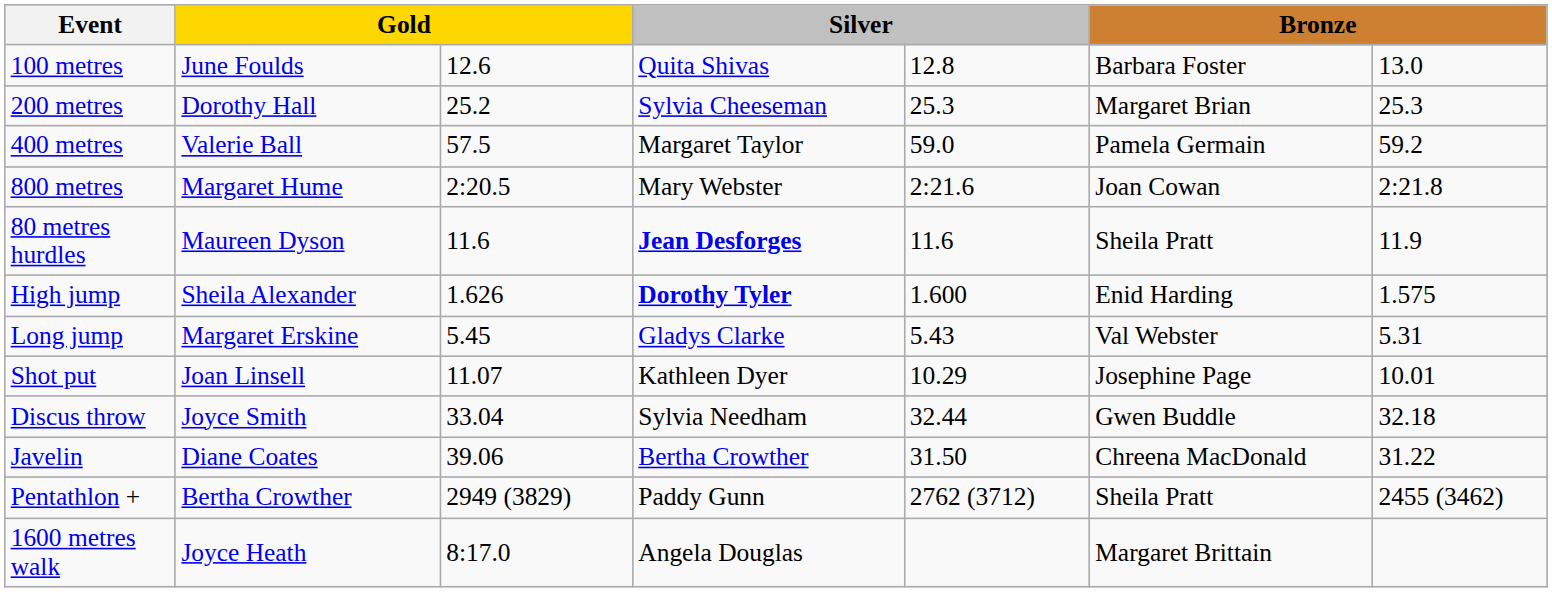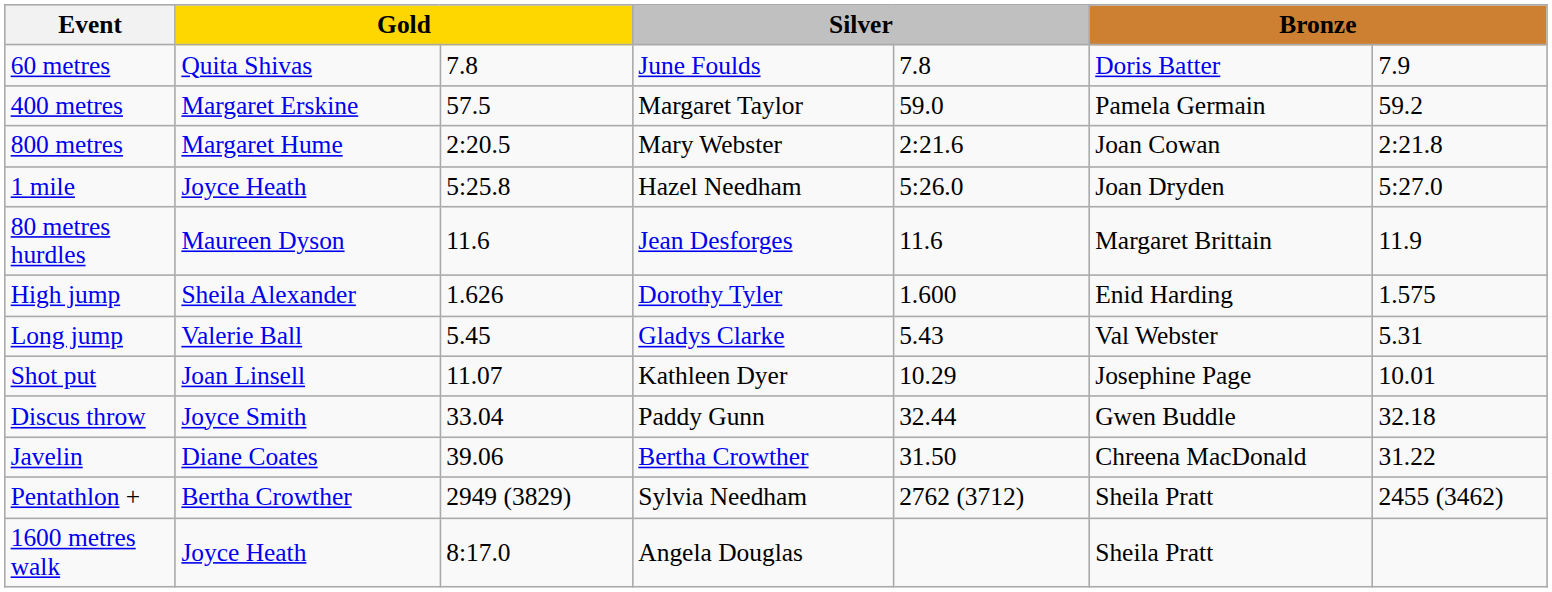+ row: 60 metres | Quita Shivas | 7.8 | June Foulds | 7.8 | Doris Batter | 7.9
- row: 100 metres | June Foulds | 12.6 | Quita Shivas | 12.8 | Barbara Foster | 13.0
- row: 200 metres | Dorothy Hall | 25.2 | Sylvia Cheeseman | 25.3 | Margaret Brian | 25.3
400 metres | column 2: Valerie Ball -> Margaret Erskine
+ row: 1 mile | Joyce Heath | 5:25.8 | Hazel Needham | 5:26.0 | Joan Dryden | 5:27.0
80 metres hurdles | column 4: bold -> normal
80 metres hurdles | column 6: Sheila Pratt -> Margaret Brittain
High jump | column 4: bold -> normal
Long jump | column 2: Margaret Erskine -> Valerie Ball
Discus throw | column 4: Sylvia Needham -> Paddy Gunn
Pentathlon + | column 4: Paddy Gunn -> Sylvia Needham
1600 metres walk | column 6: Margaret Brittain -> Sheila Pratt
